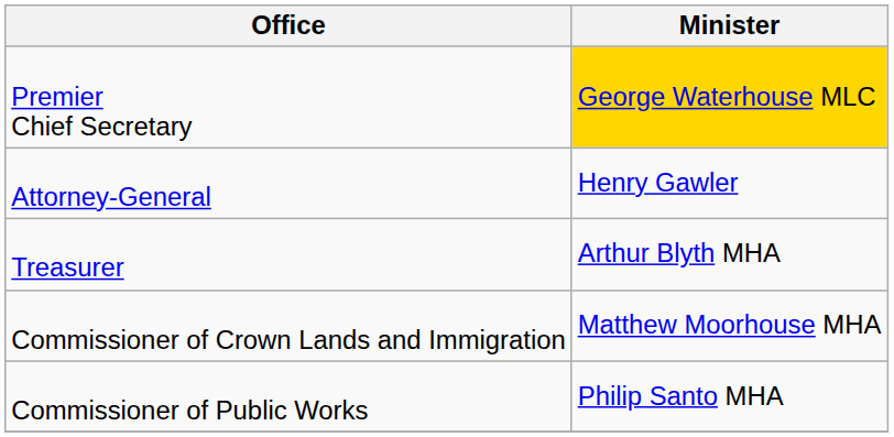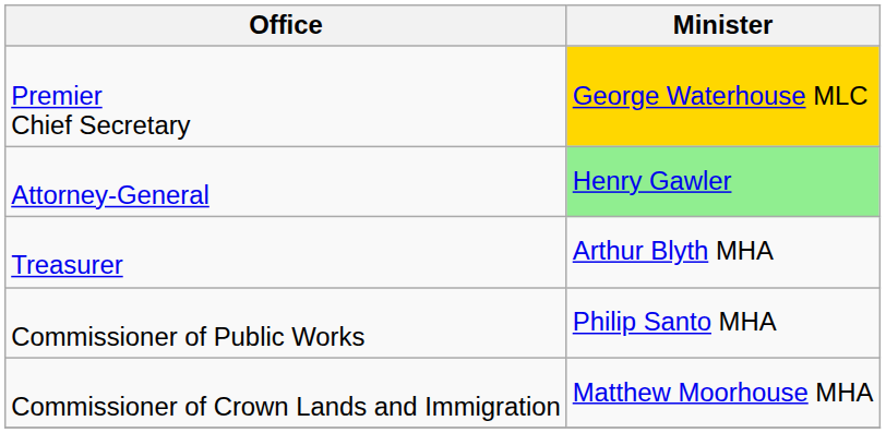Attorney-General | Minister: no background -> lightgreen background
rows swapped: Commissioner of Crown Lands and Immigration <-> Commissioner of Public Works
